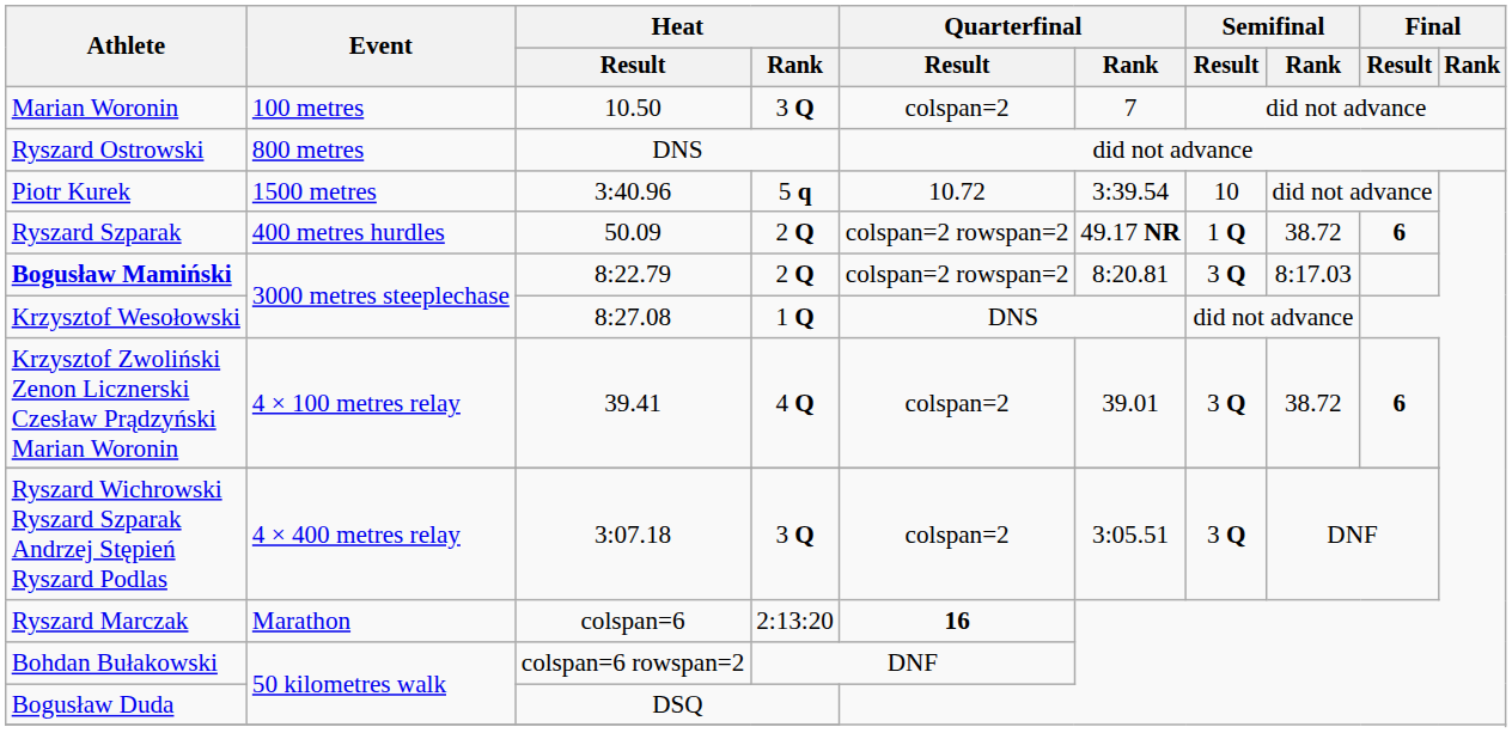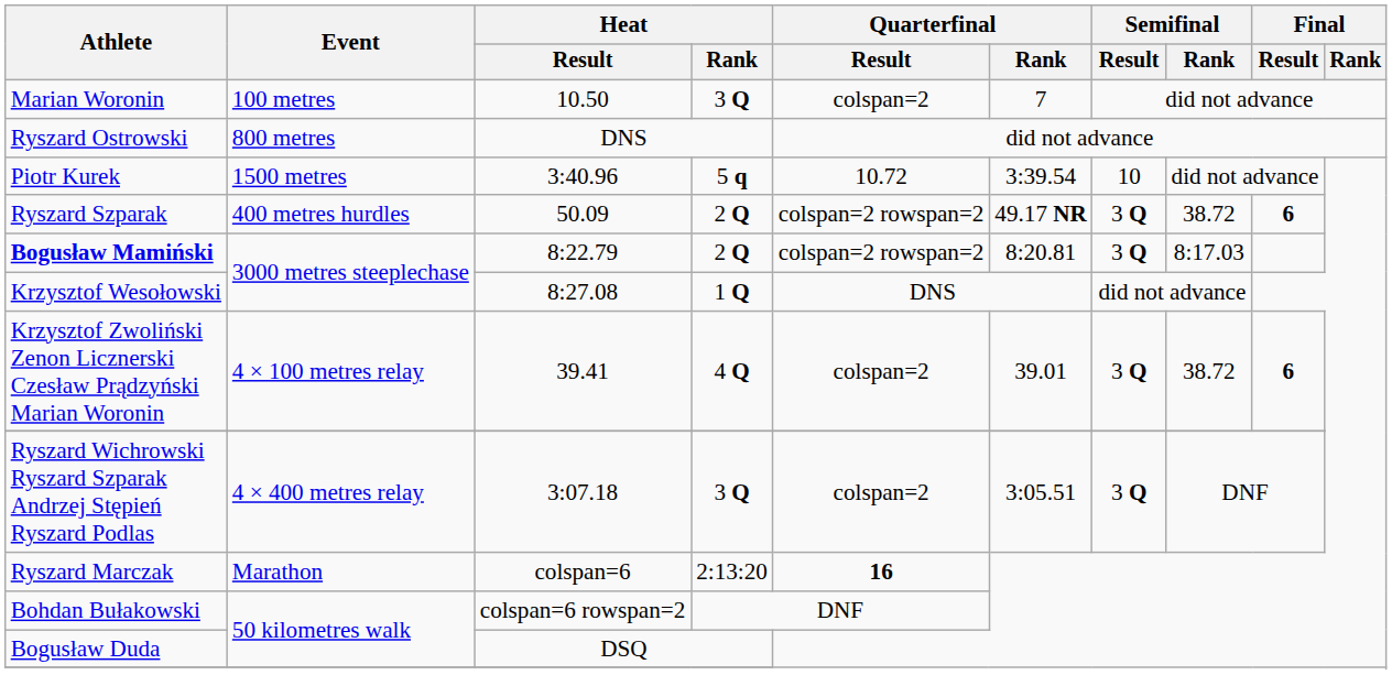Ryszard Szparak | Semifinal / Result: 1 Q -> 3 Q
